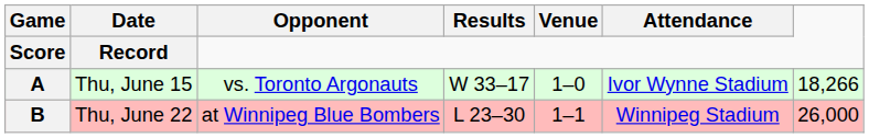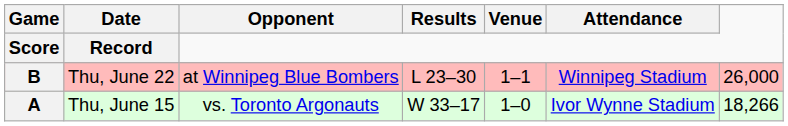rows swapped: A <-> B
